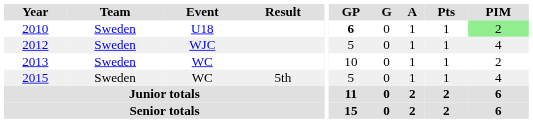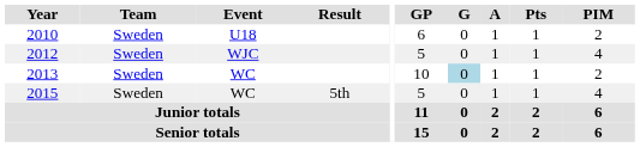2010 | GP: bold -> normal
2010 | PIM: lightgreen background -> no background
2013 | G: no background -> lightblue background
